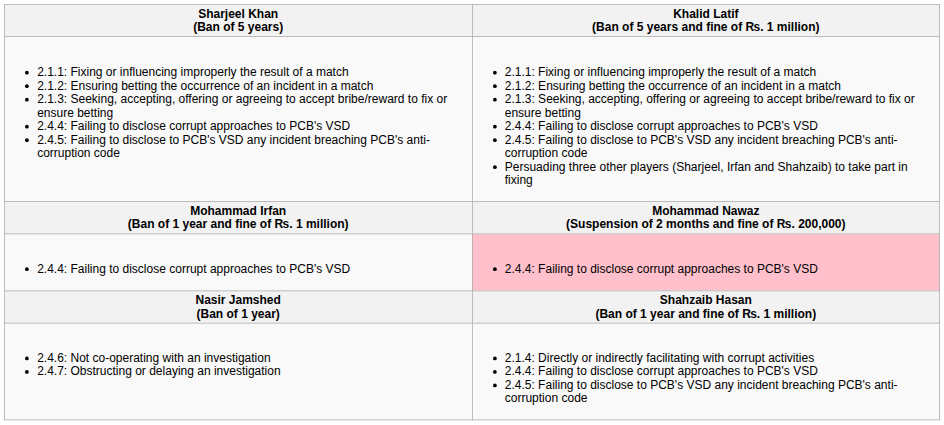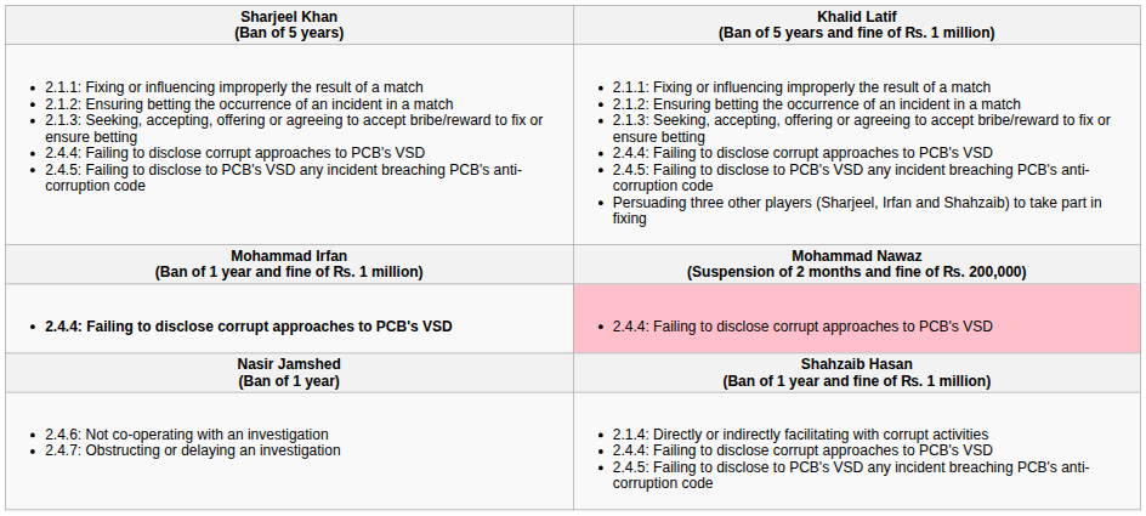row 4 | Sharjeel Khan (Ban of 5 years): normal -> bold
